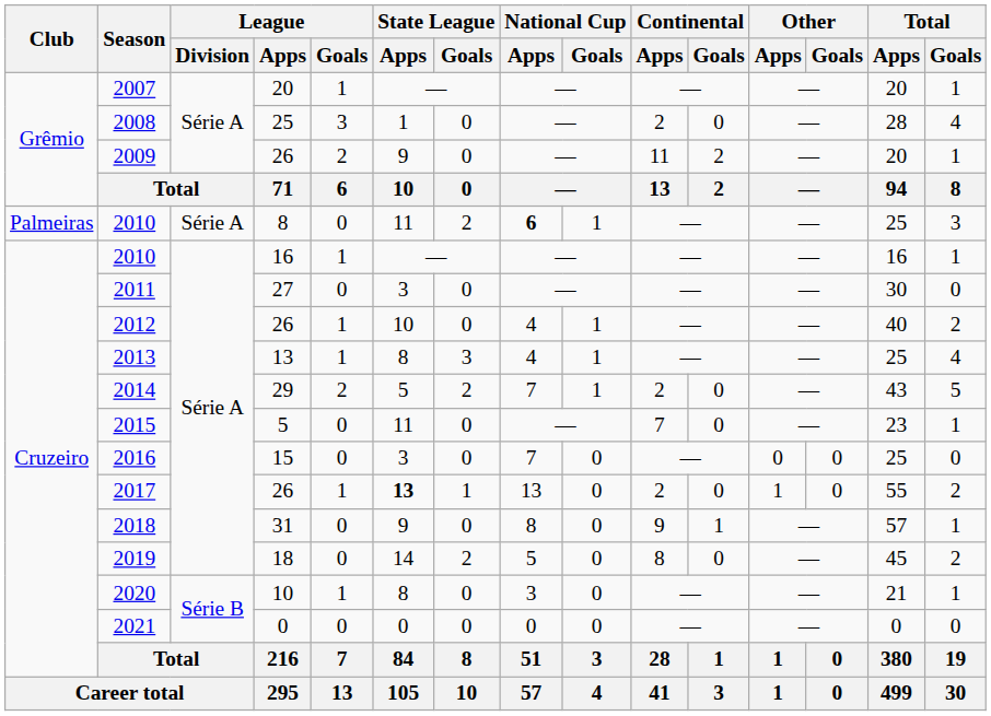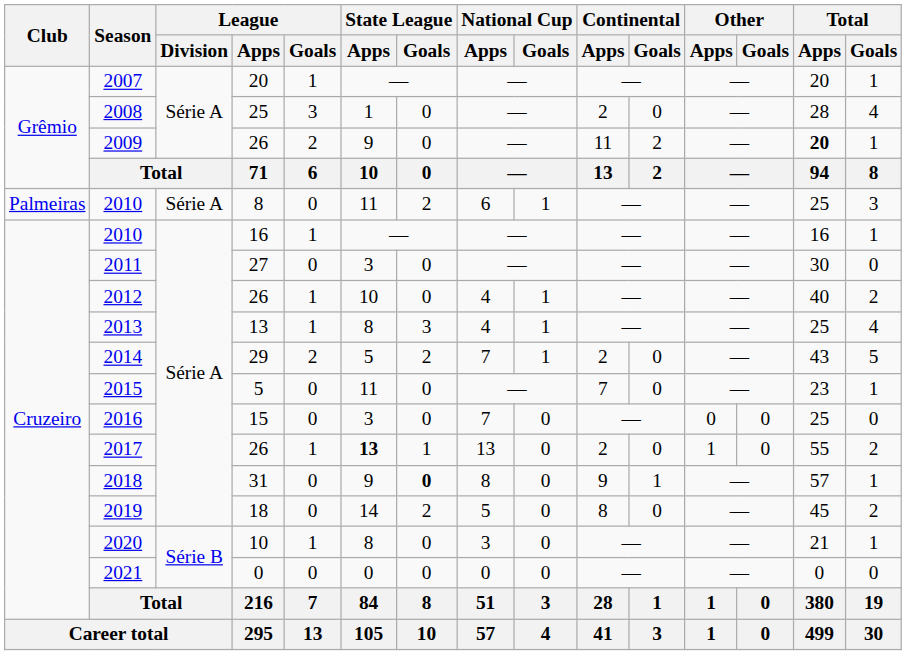2009 | Total / Apps: normal -> bold
2010 / 8 | National Cup / Apps: bold -> normal
2018 | State League / Goals: normal -> bold
